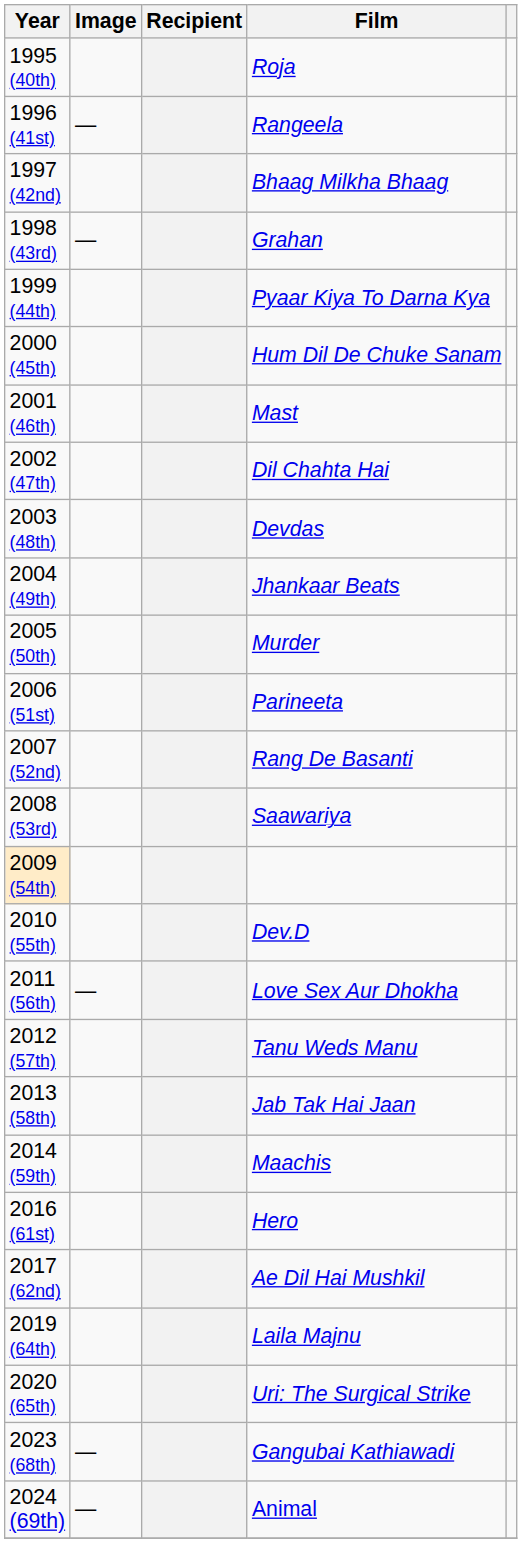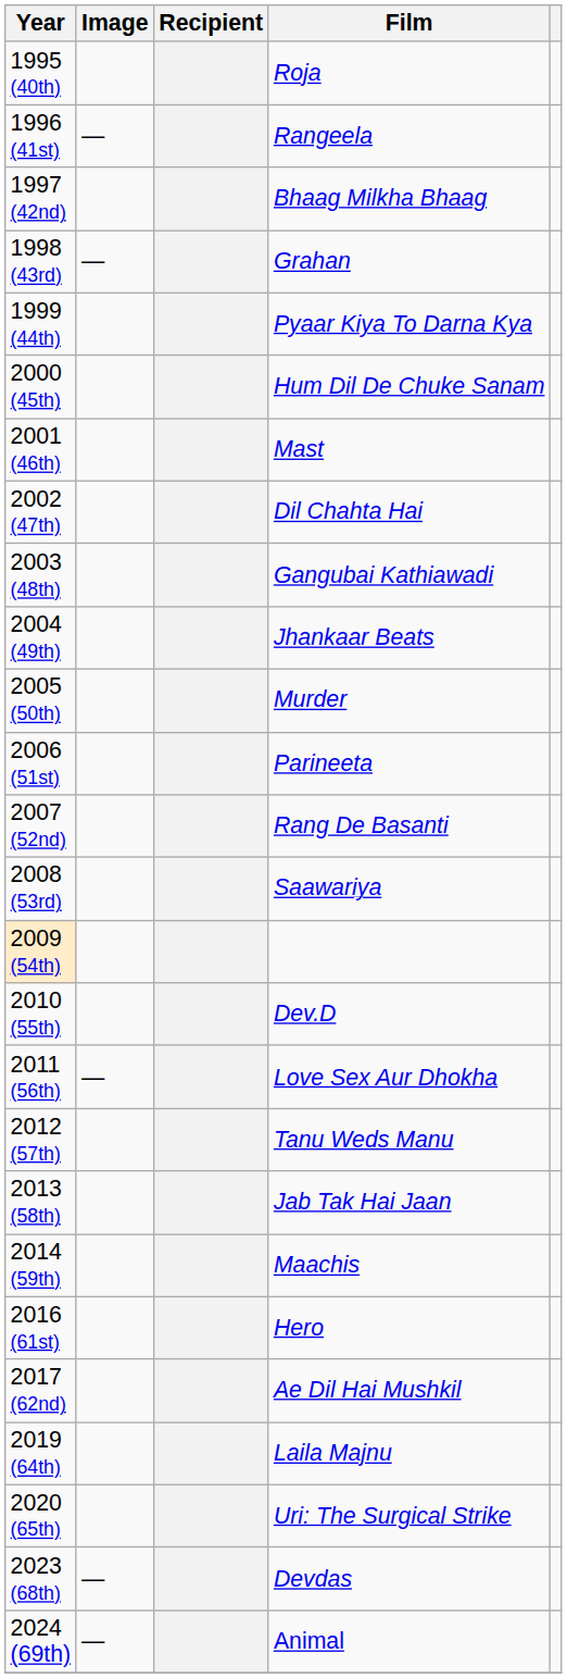2003 (48th) | Film: Devdas -> Gangubai Kathiawadi
2023 (68th) | Film: Gangubai Kathiawadi -> Devdas
